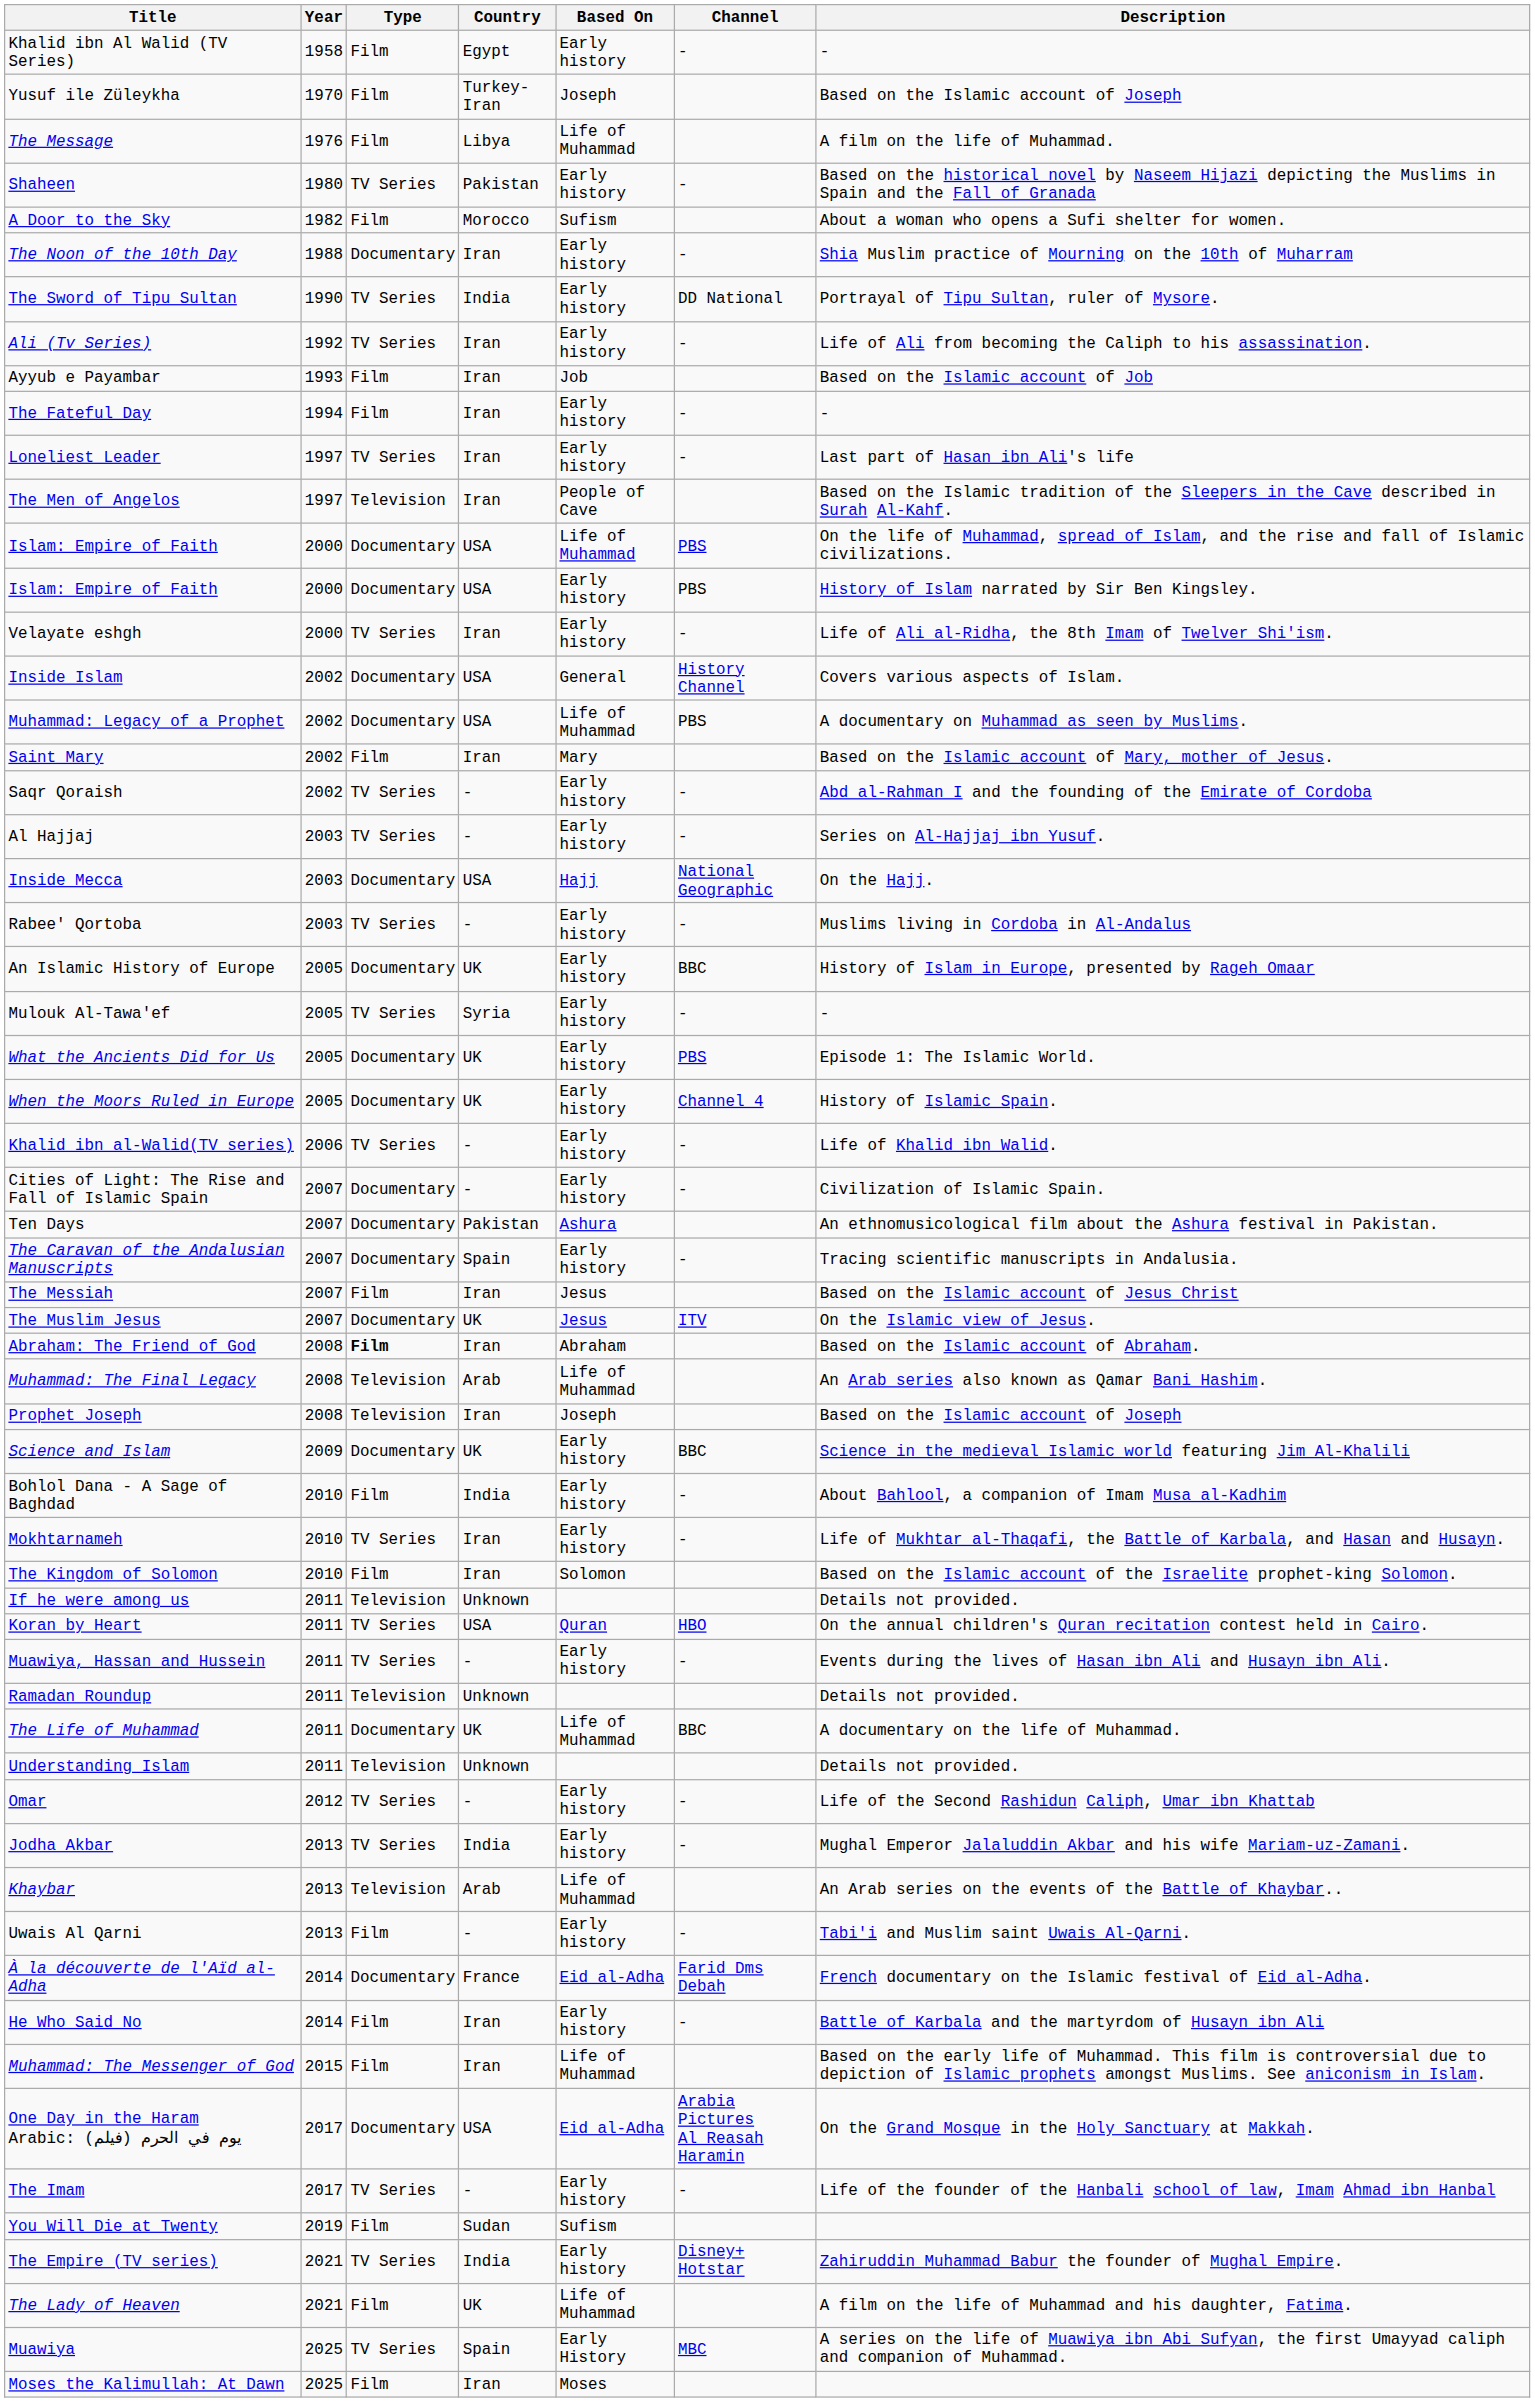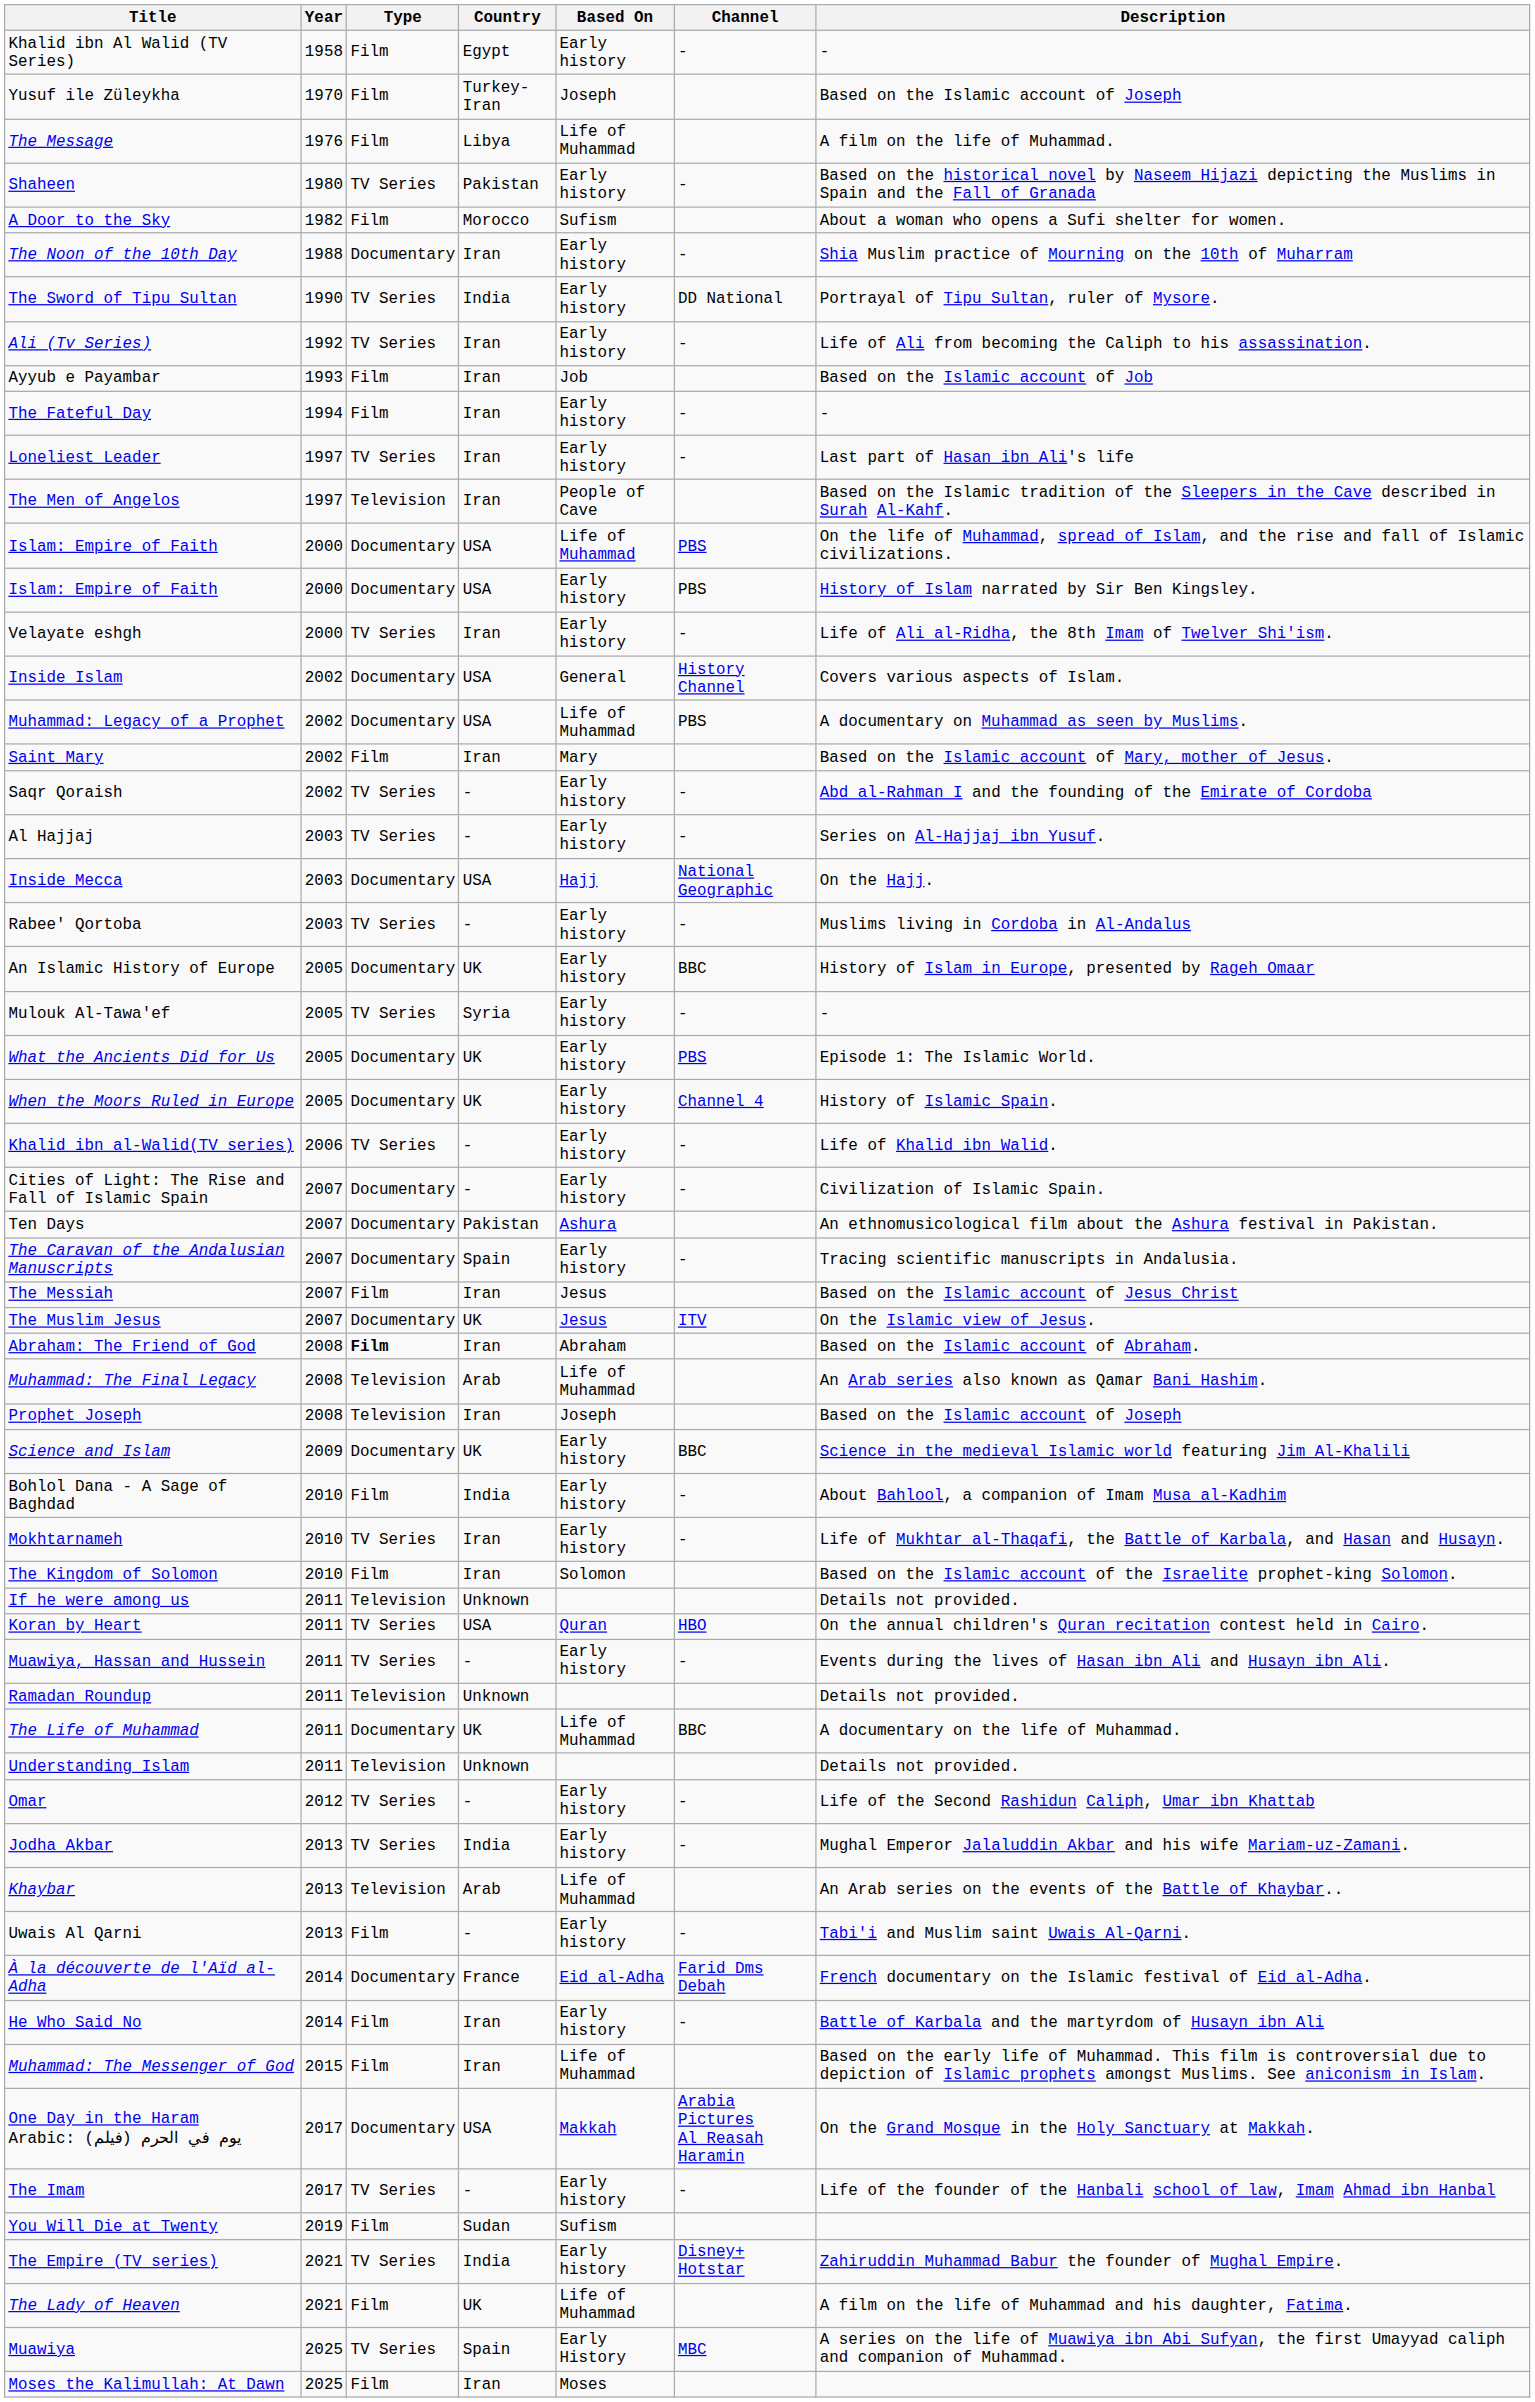One Day in the Haram Arabic: يوم في الحرم (فيلم) | Based On: Eid al-Adha -> Makkah
